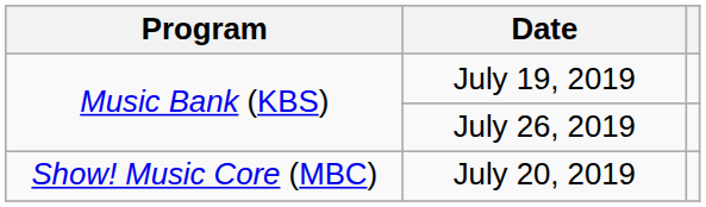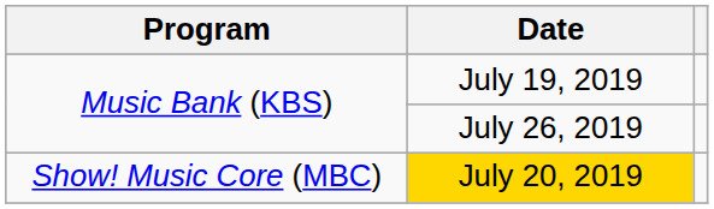July 20, 2019 | Date: no background -> gold background
